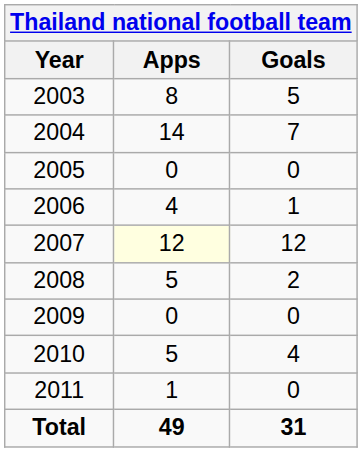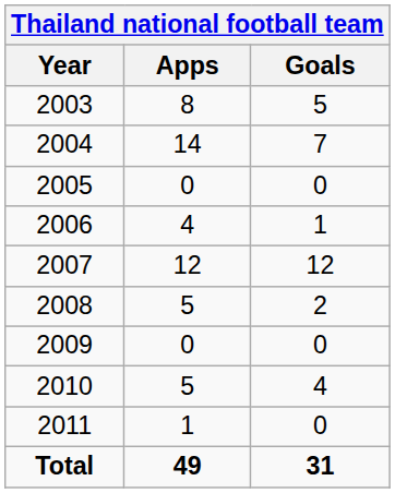2007 | Apps: lightyellow background -> no background
